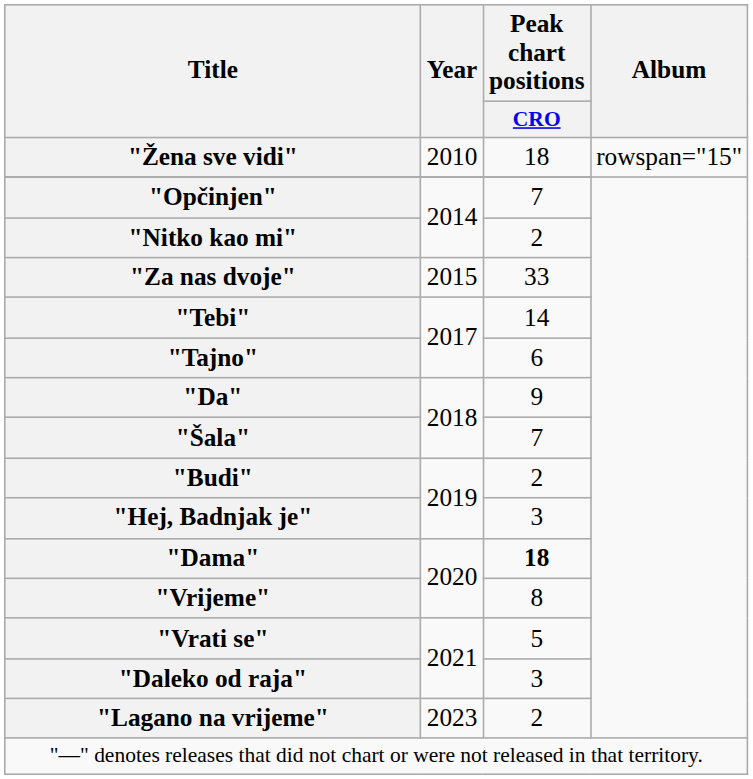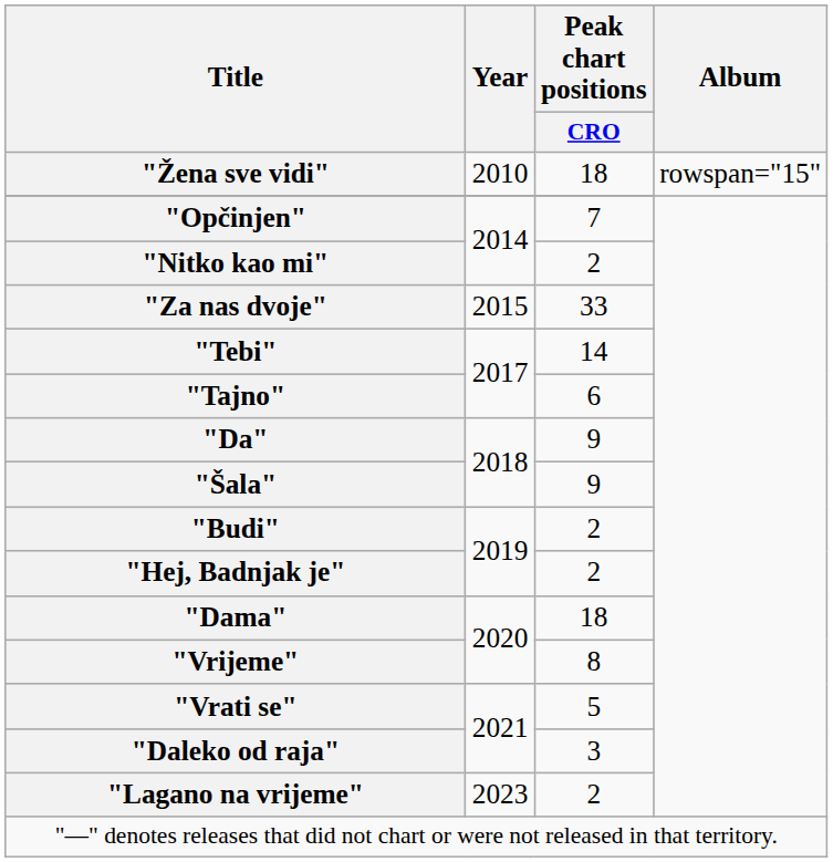"Šala" | Peak chart positions / CRO: 7 -> 9
"Hej, Badnjak je" | Peak chart positions / CRO: 3 -> 2
"Dama" | Peak chart positions / CRO: bold -> normal
